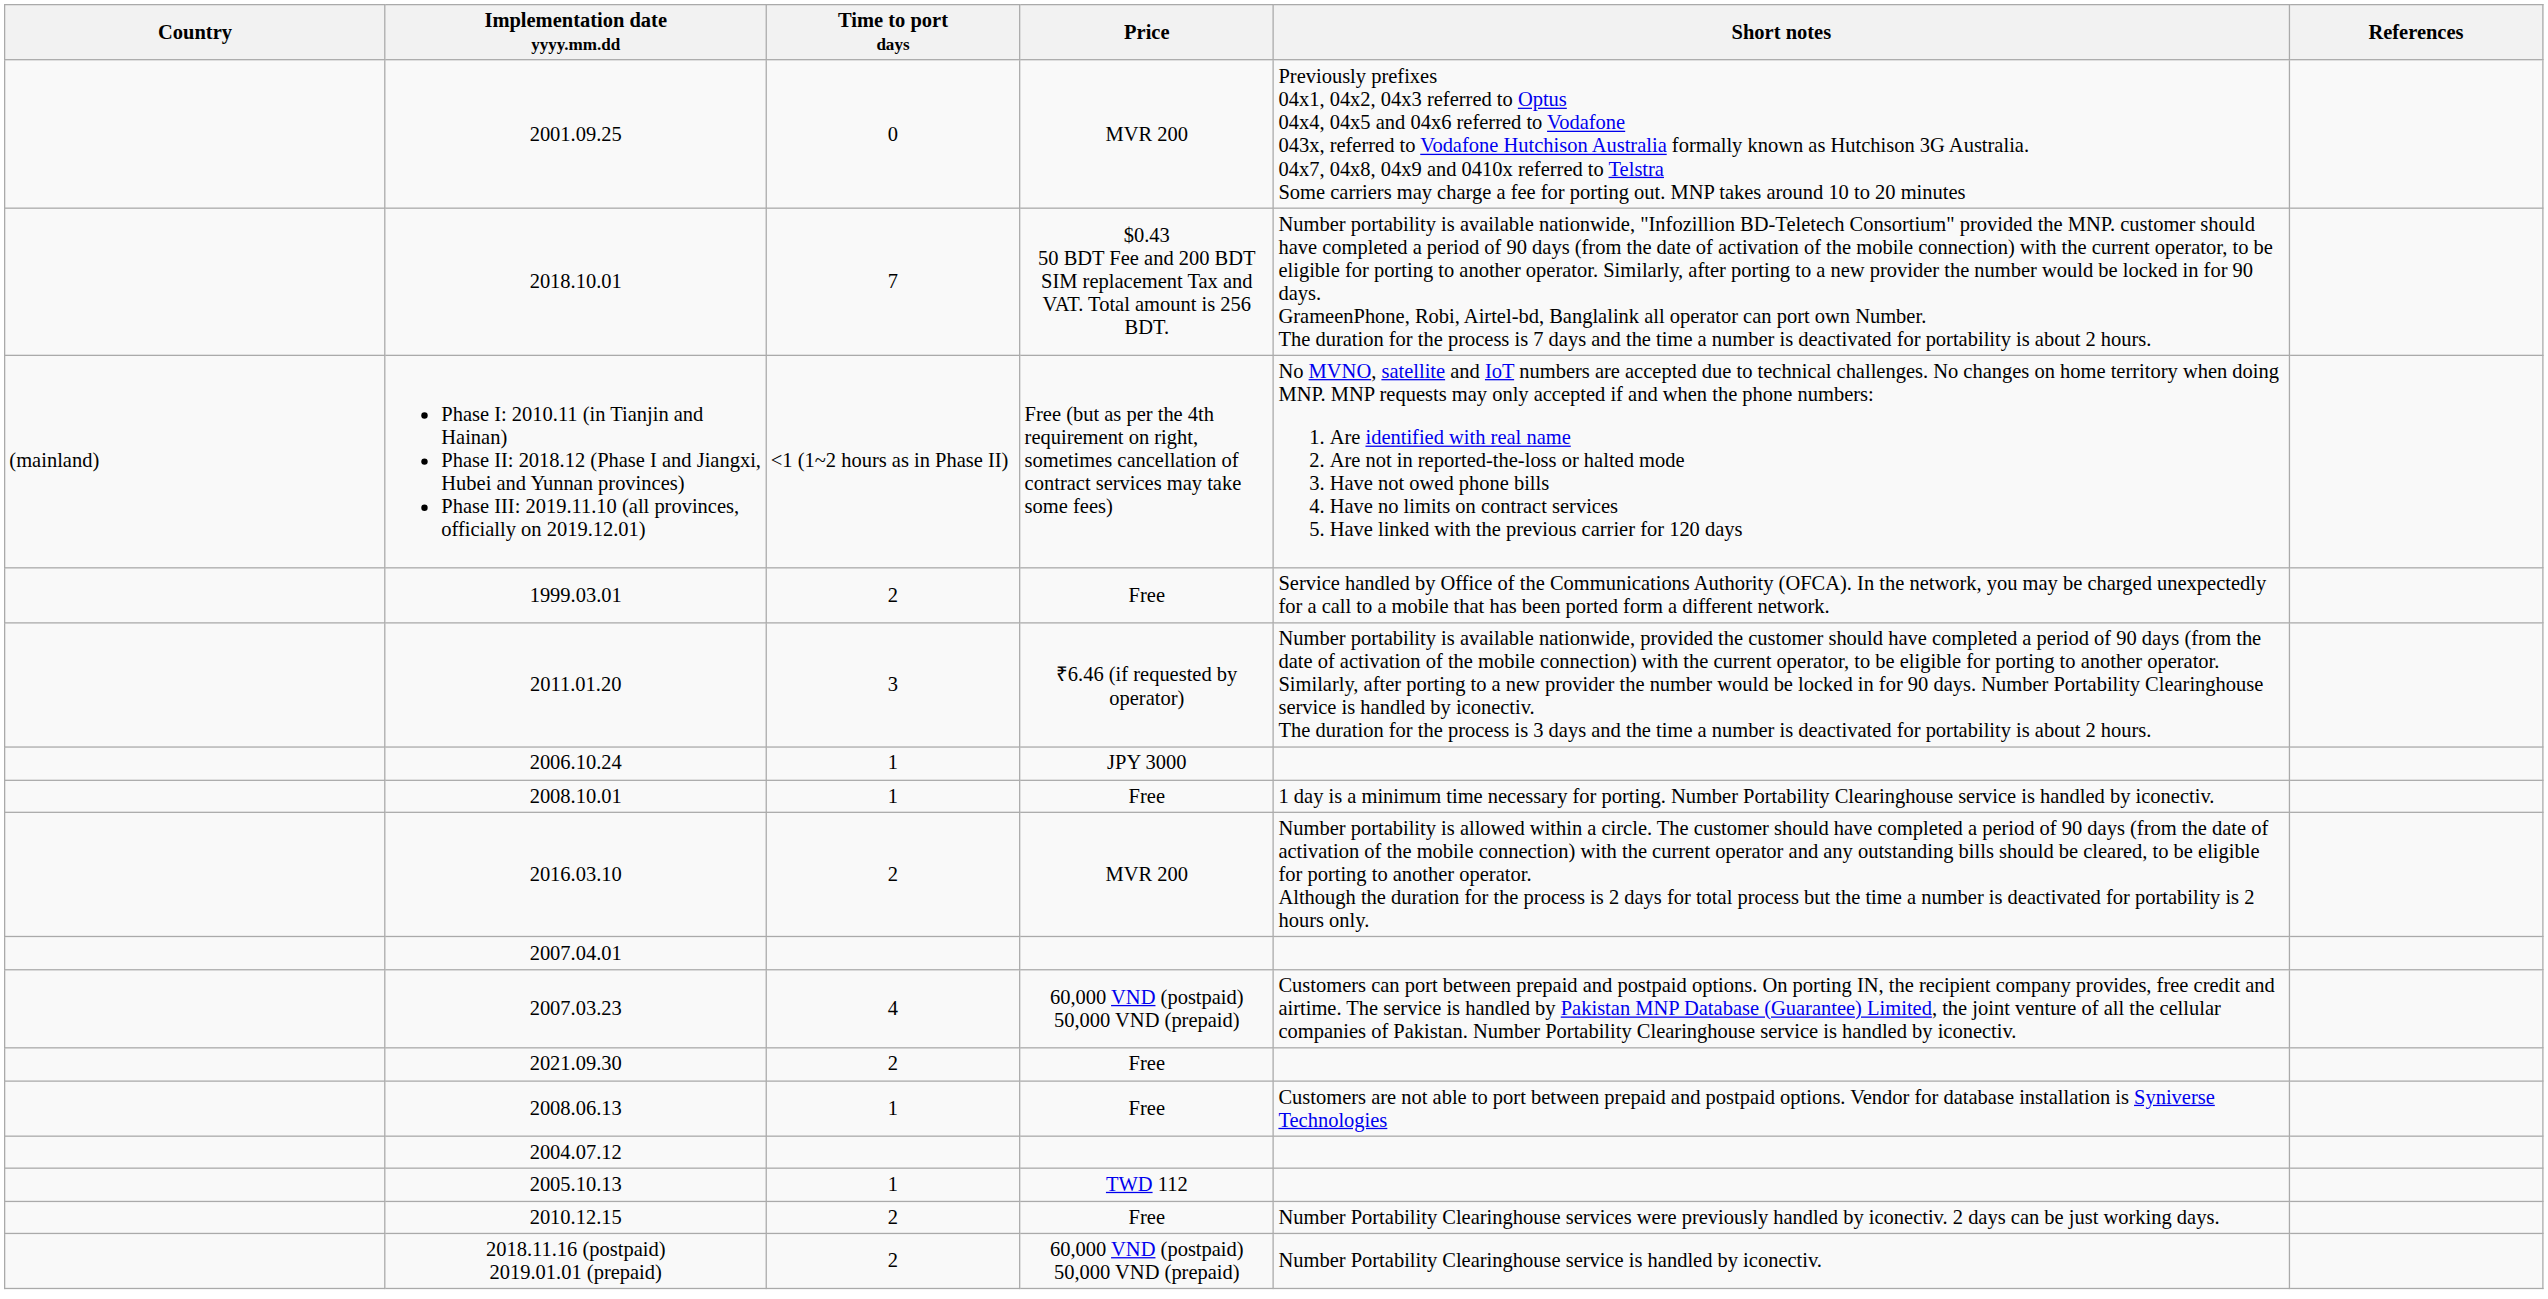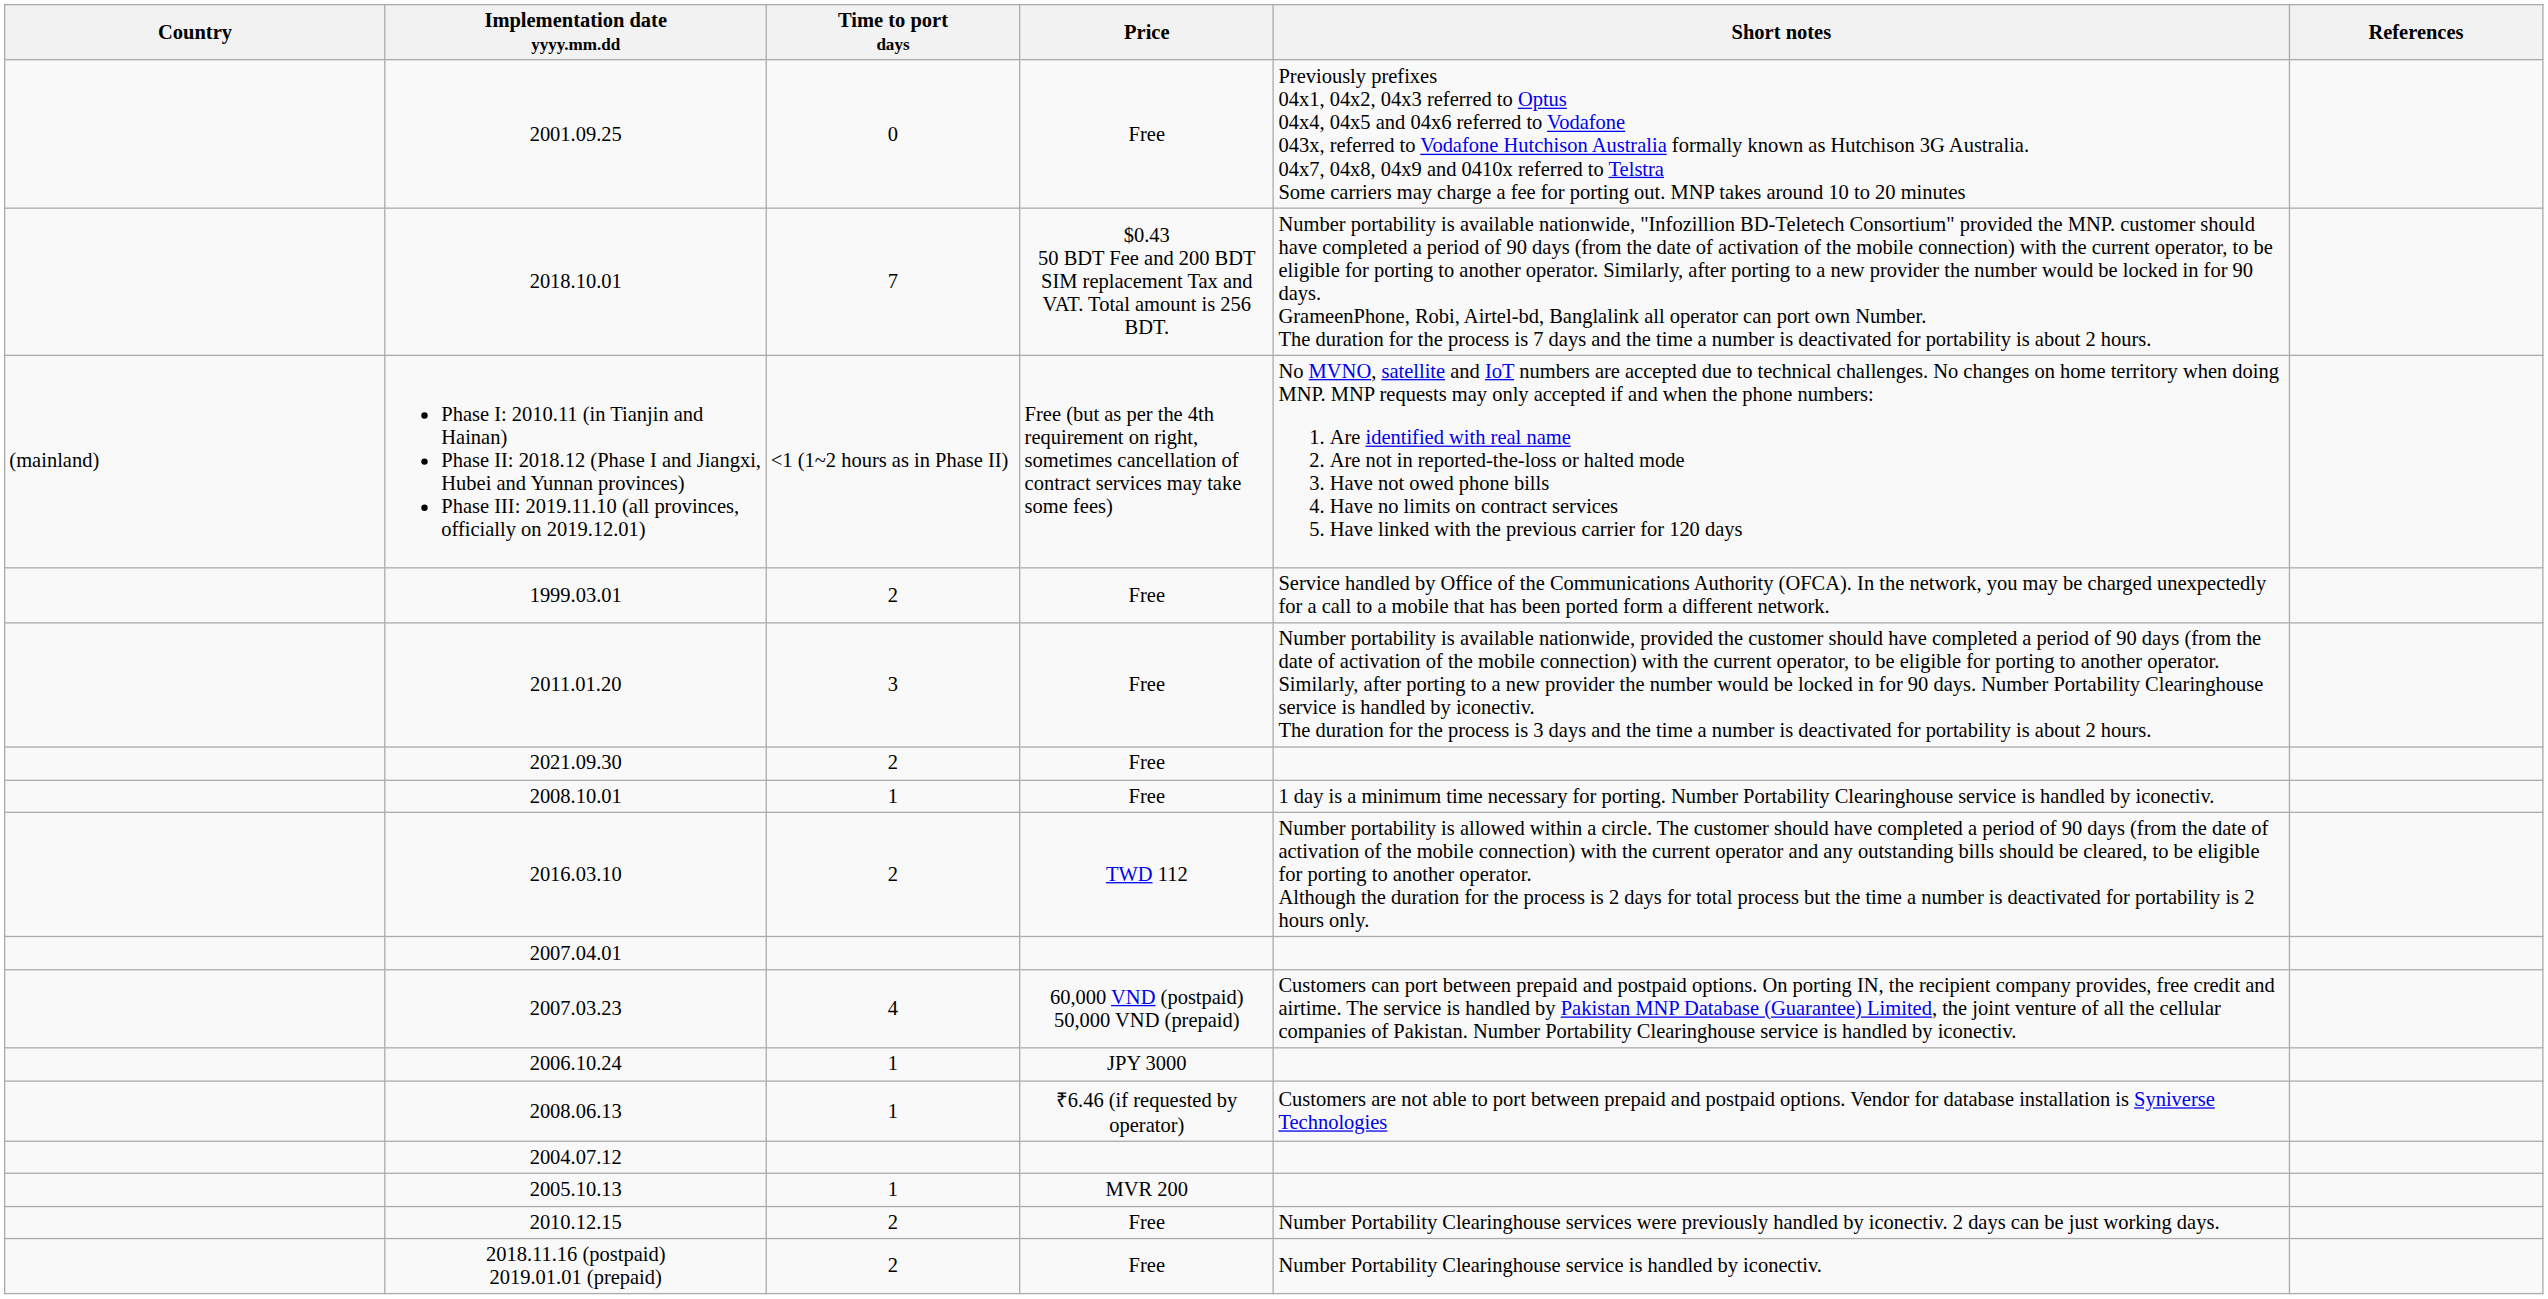2001.09.25 | Price: MVR 200 -> Free
2011.01.20 | Price: ₹6.46 (if requested by operator) -> Free
rows swapped: 2006.10.24 <-> 2021.09.30
2016.03.10 | Price: MVR 200 -> TWD 112
2008.06.13 | Price: Free -> ₹6.46 (if requested by operator)
2005.10.13 | Price: TWD 112 -> MVR 200
2018.11.16 (postpaid) 2019.01.01 (prepaid) | Price: 60,000 VND (postpaid) 50,000 VND (prepaid) -> Free
